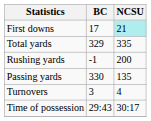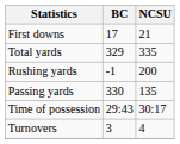First downs | NCSU: paleturquoise background -> no background
rows swapped: Turnovers <-> Time of possession
